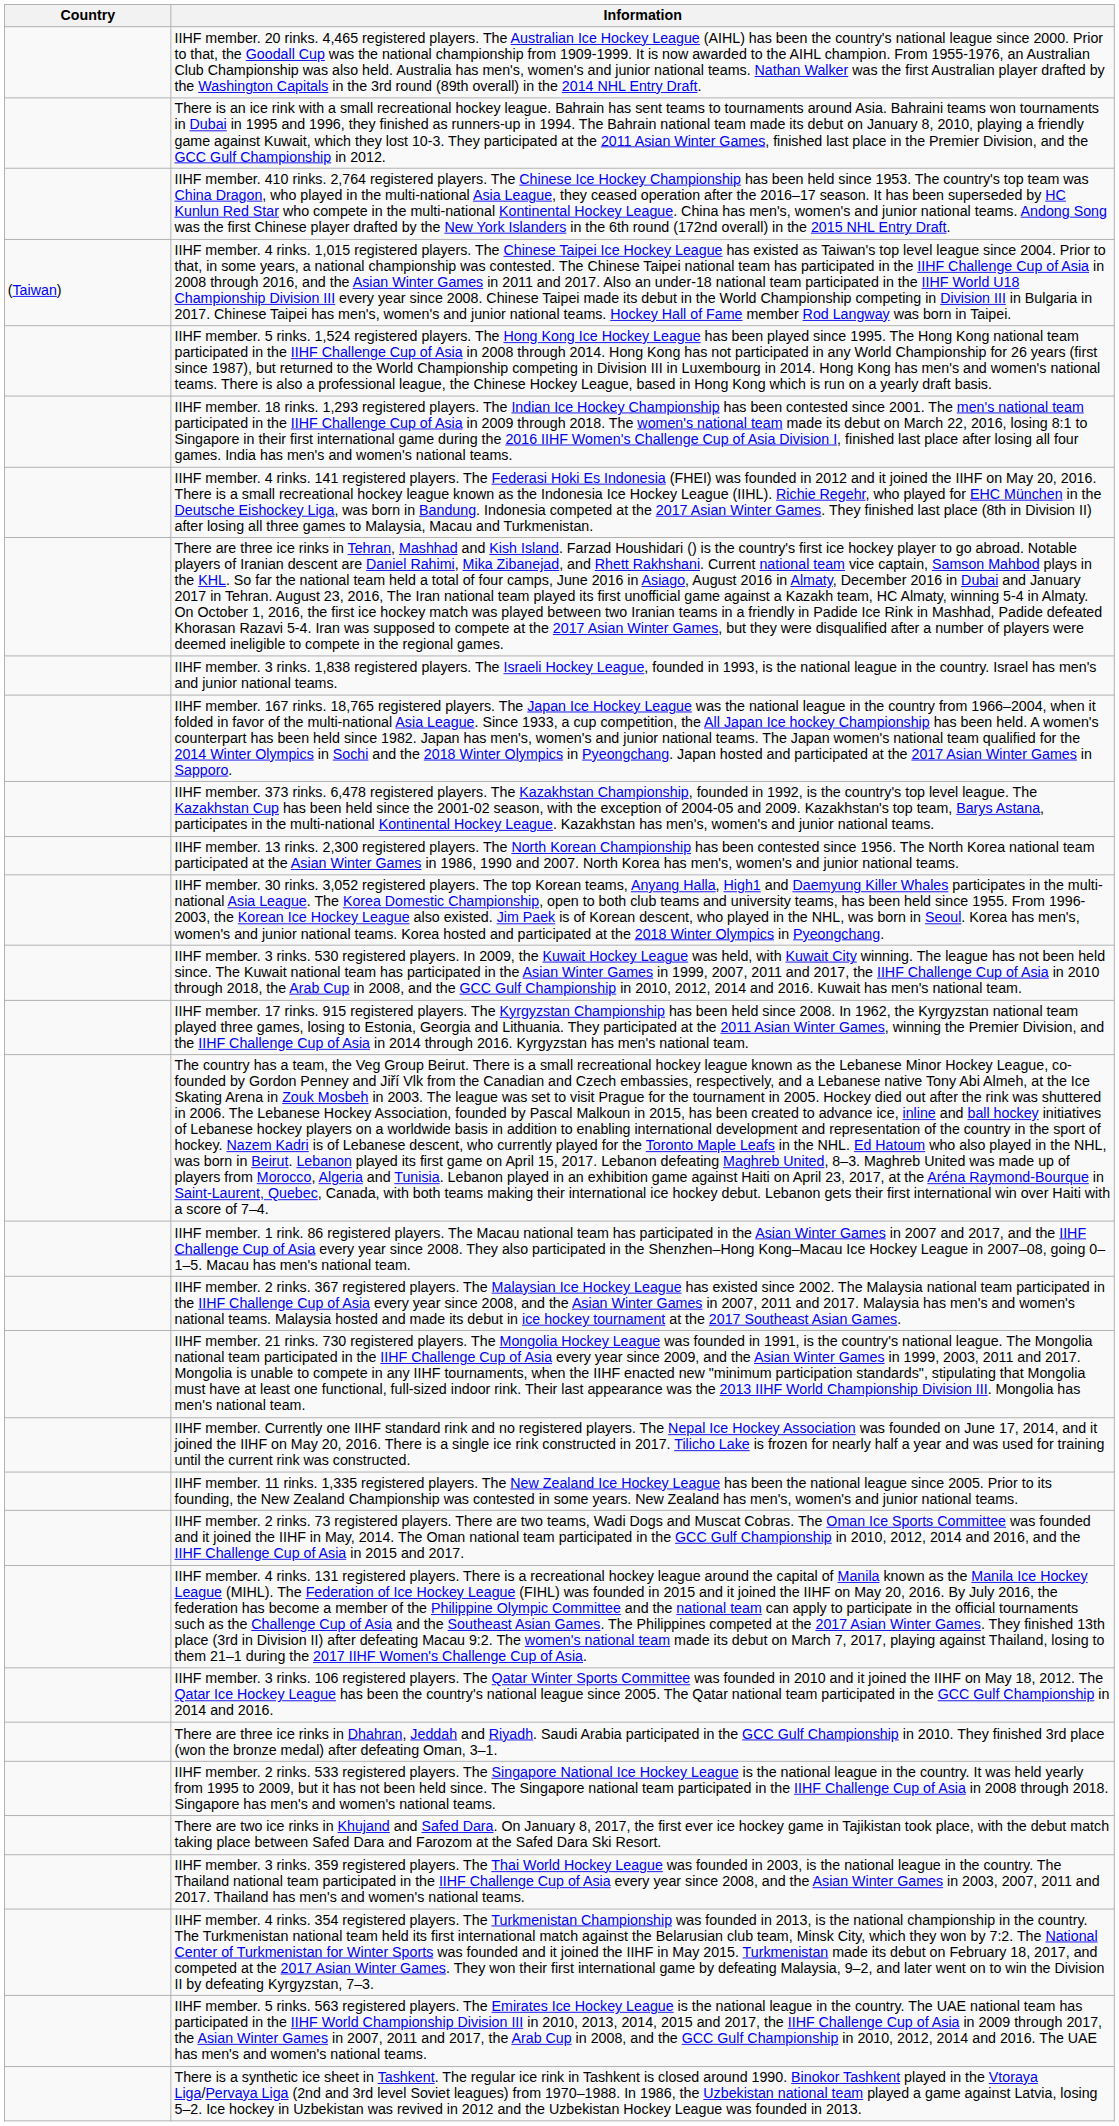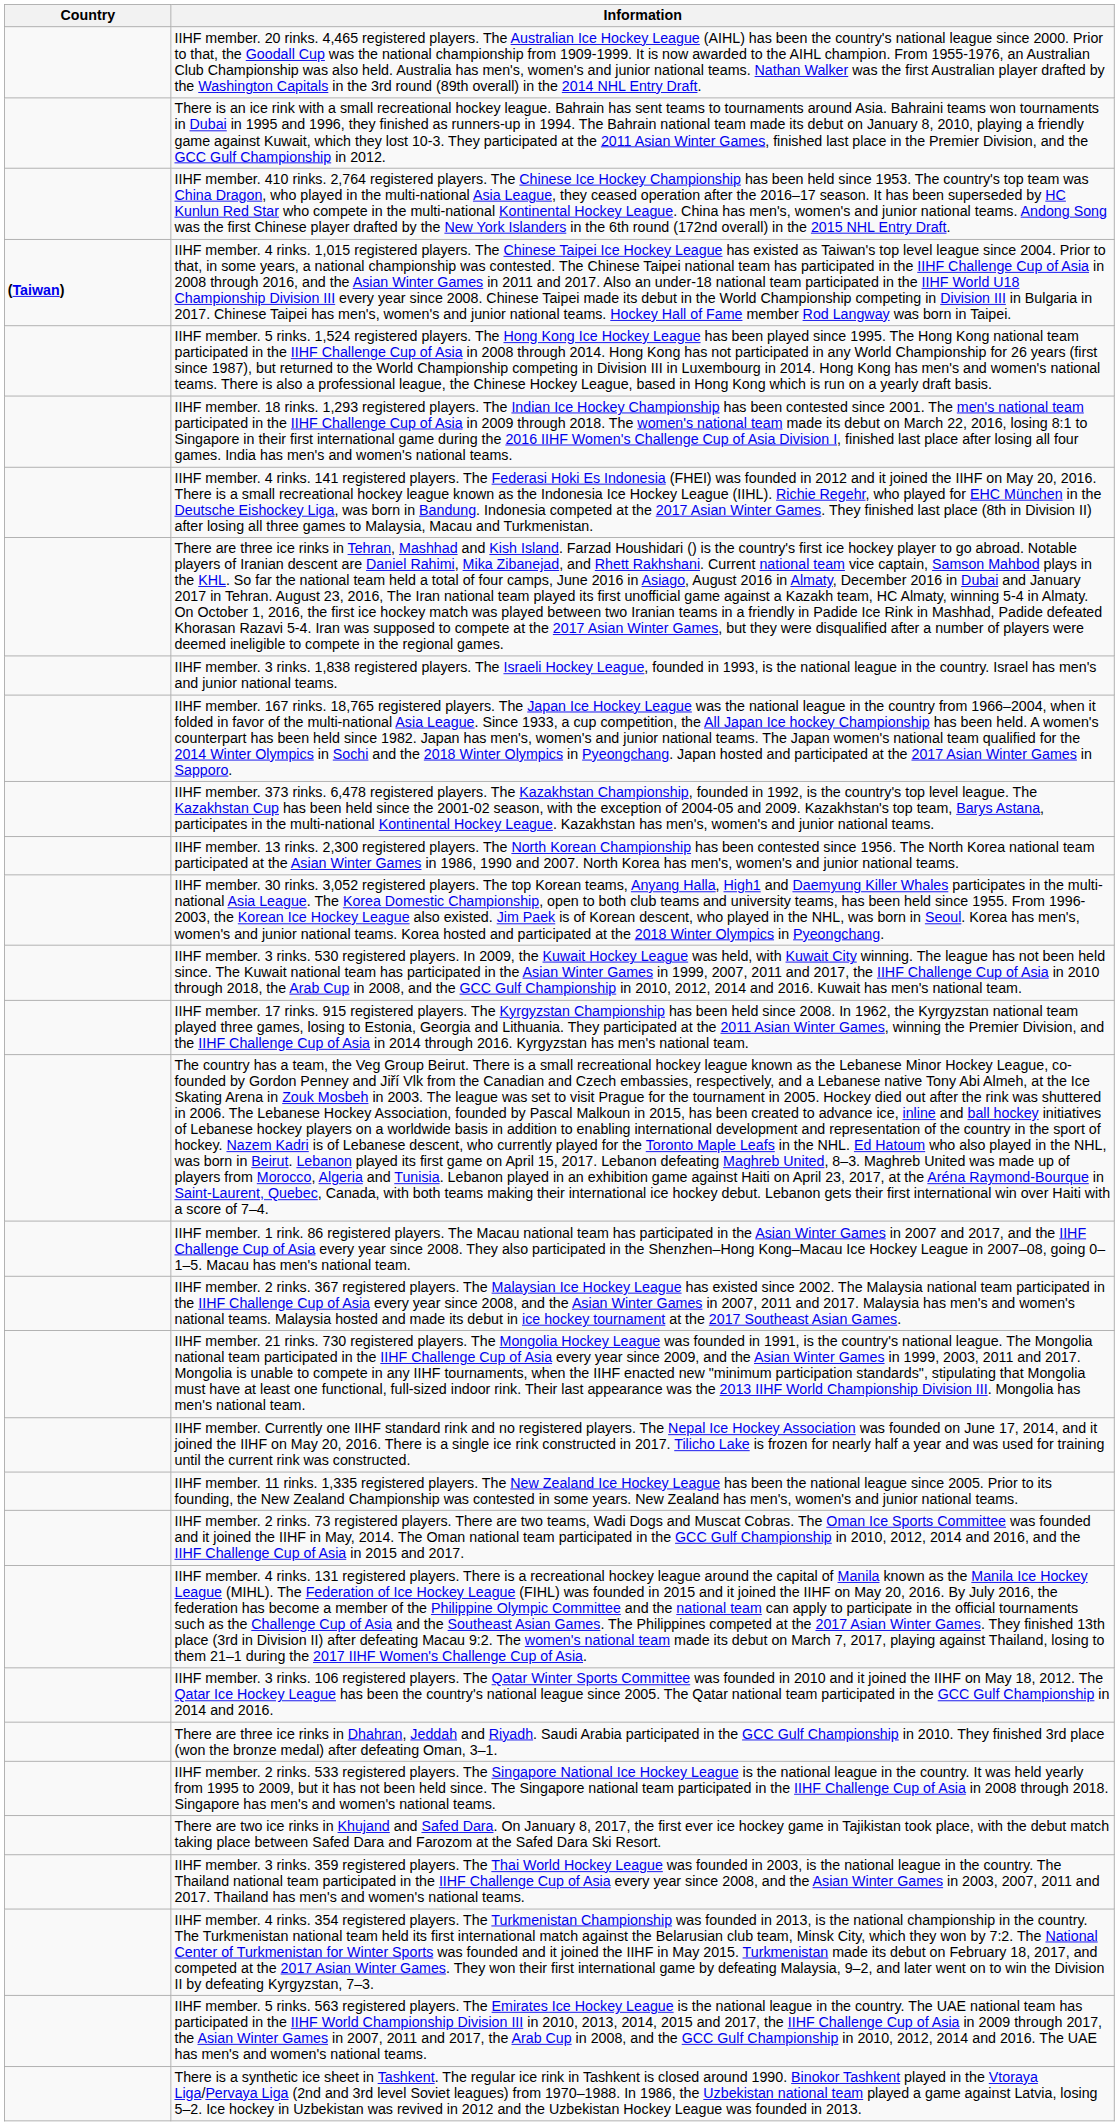row 5 | Country: normal -> bold
